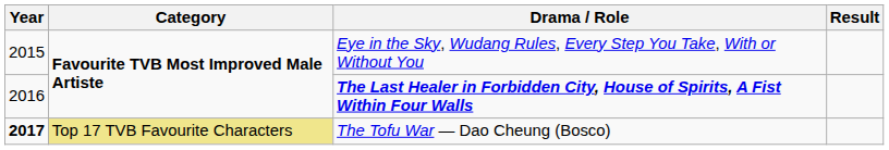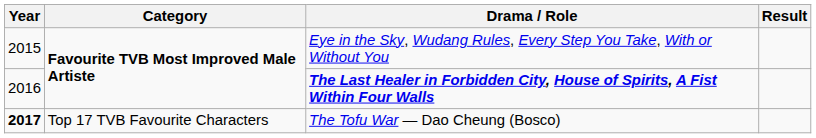The Tofu War — Dao Cheung (Bosco) | Category: khaki background -> no background
